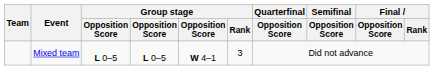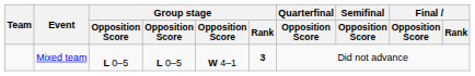Mixed team | Group stage / Rank: normal -> bold
